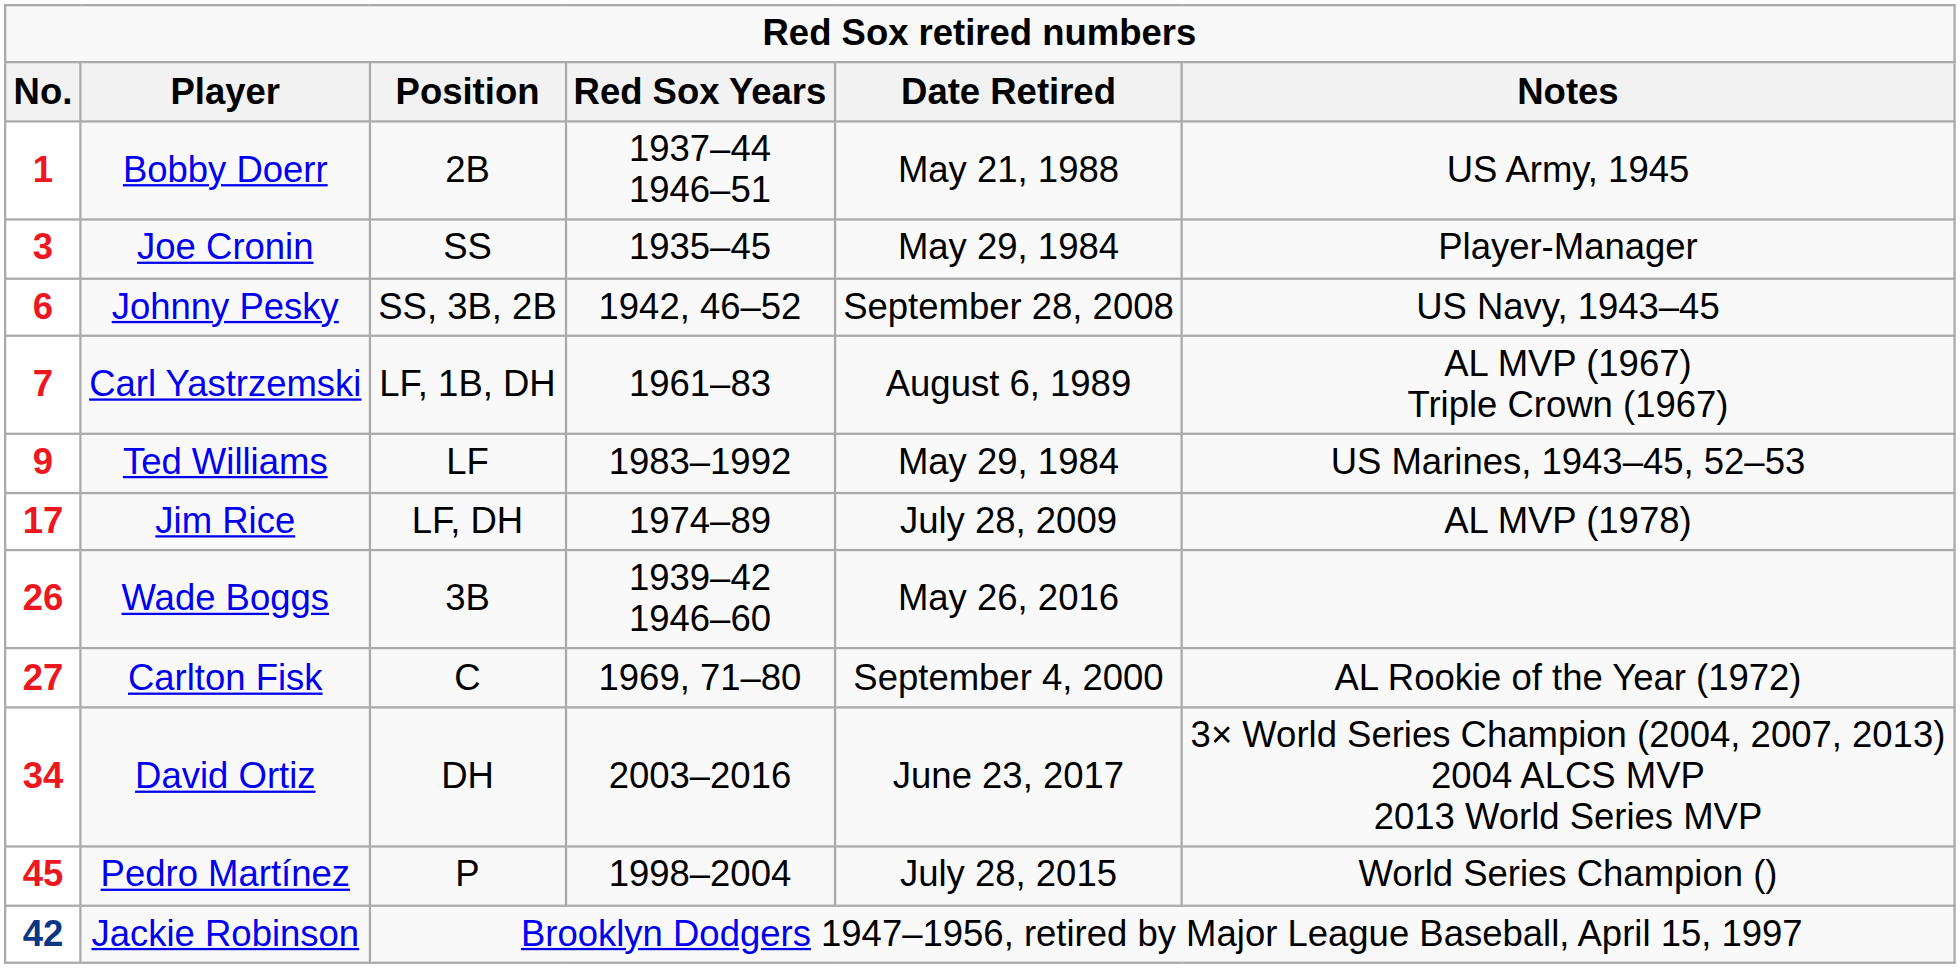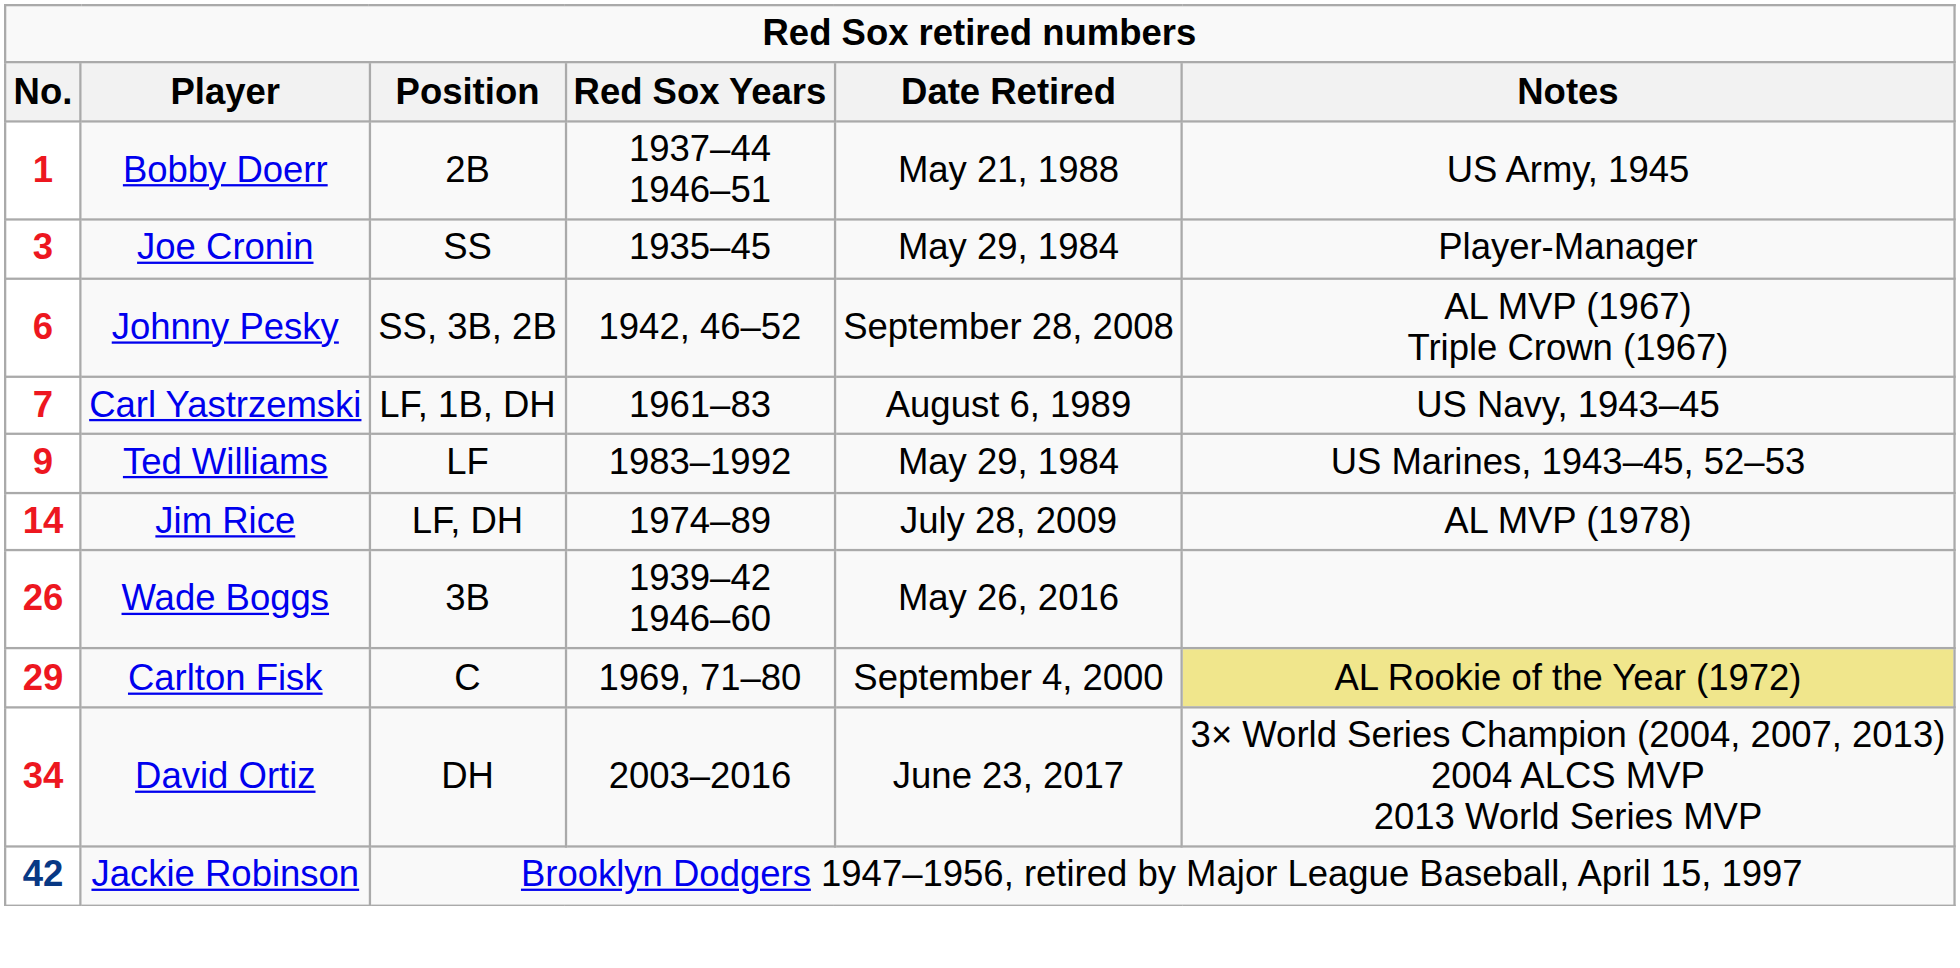Johnny Pesky | Notes: US Navy, 1943–45 -> AL MVP (1967) Triple Crown (1967)
Carl Yastrzemski | Notes: AL MVP (1967) Triple Crown (1967) -> US Navy, 1943–45
Jim Rice | No.: 17 -> 14
Carlton Fisk | No.: 27 -> 29
Carlton Fisk | Notes: no background -> khaki background
- row: 45 | Pedro Martínez | P | 1998–2004 | July 28, 2015 | World Series Champion ()
